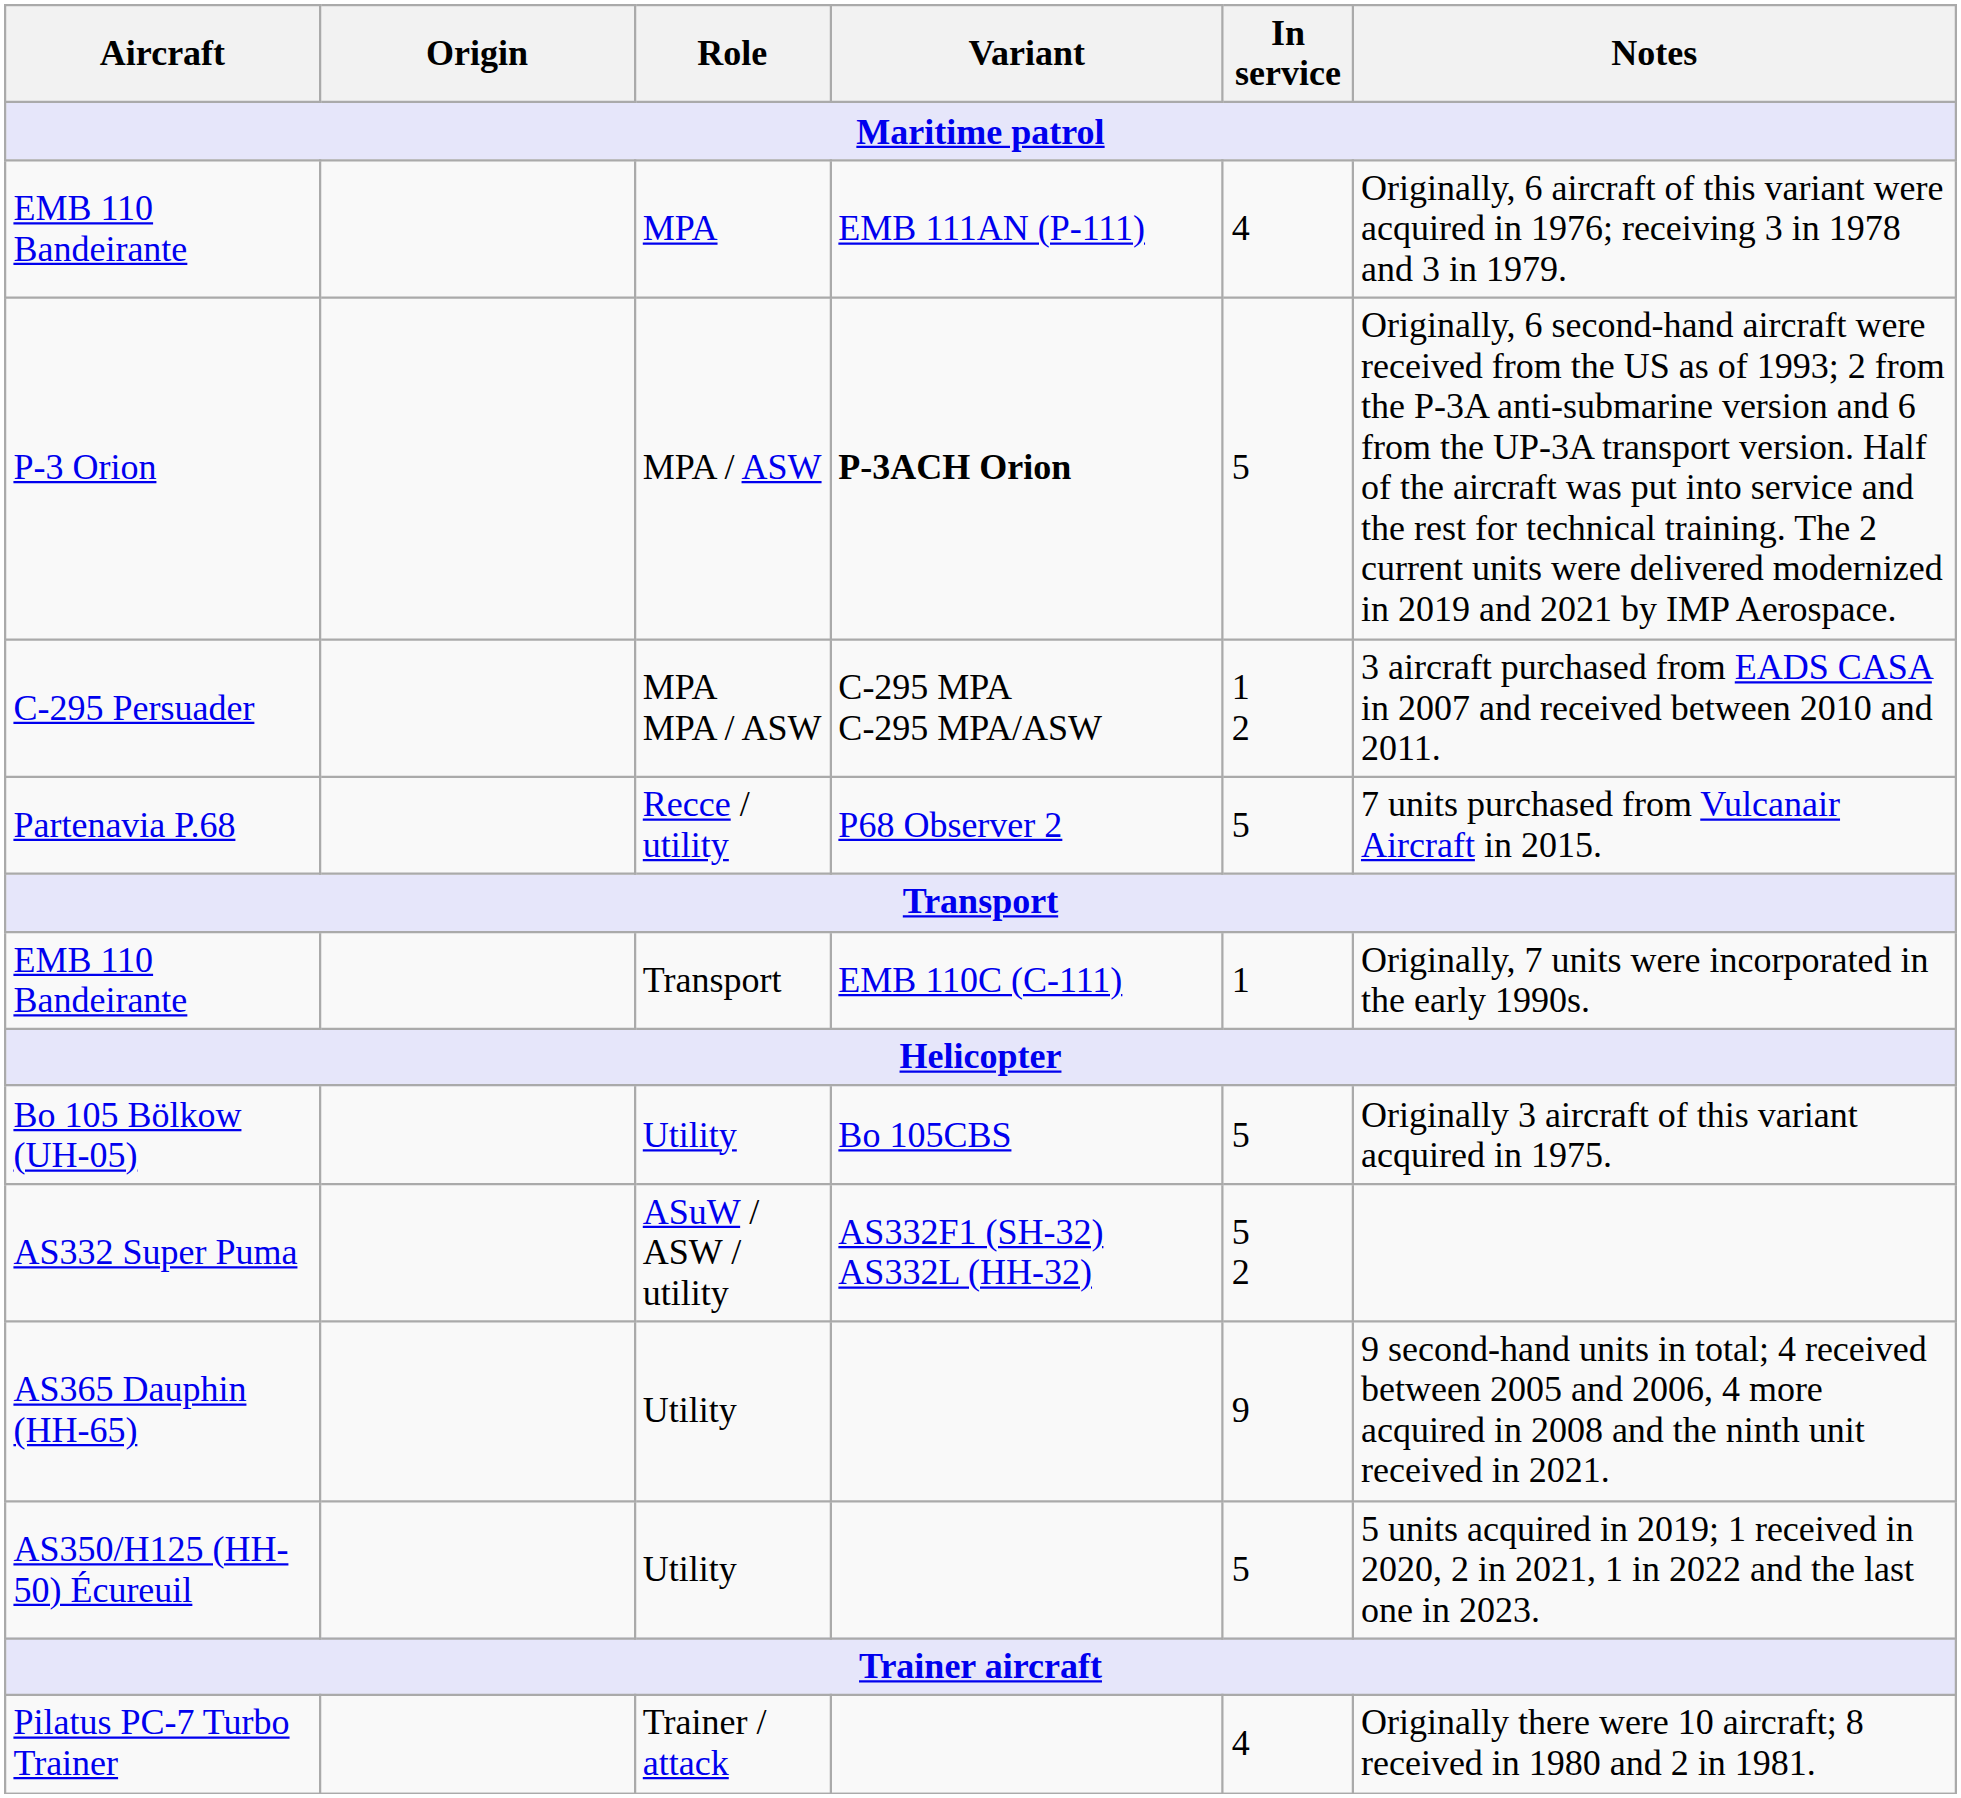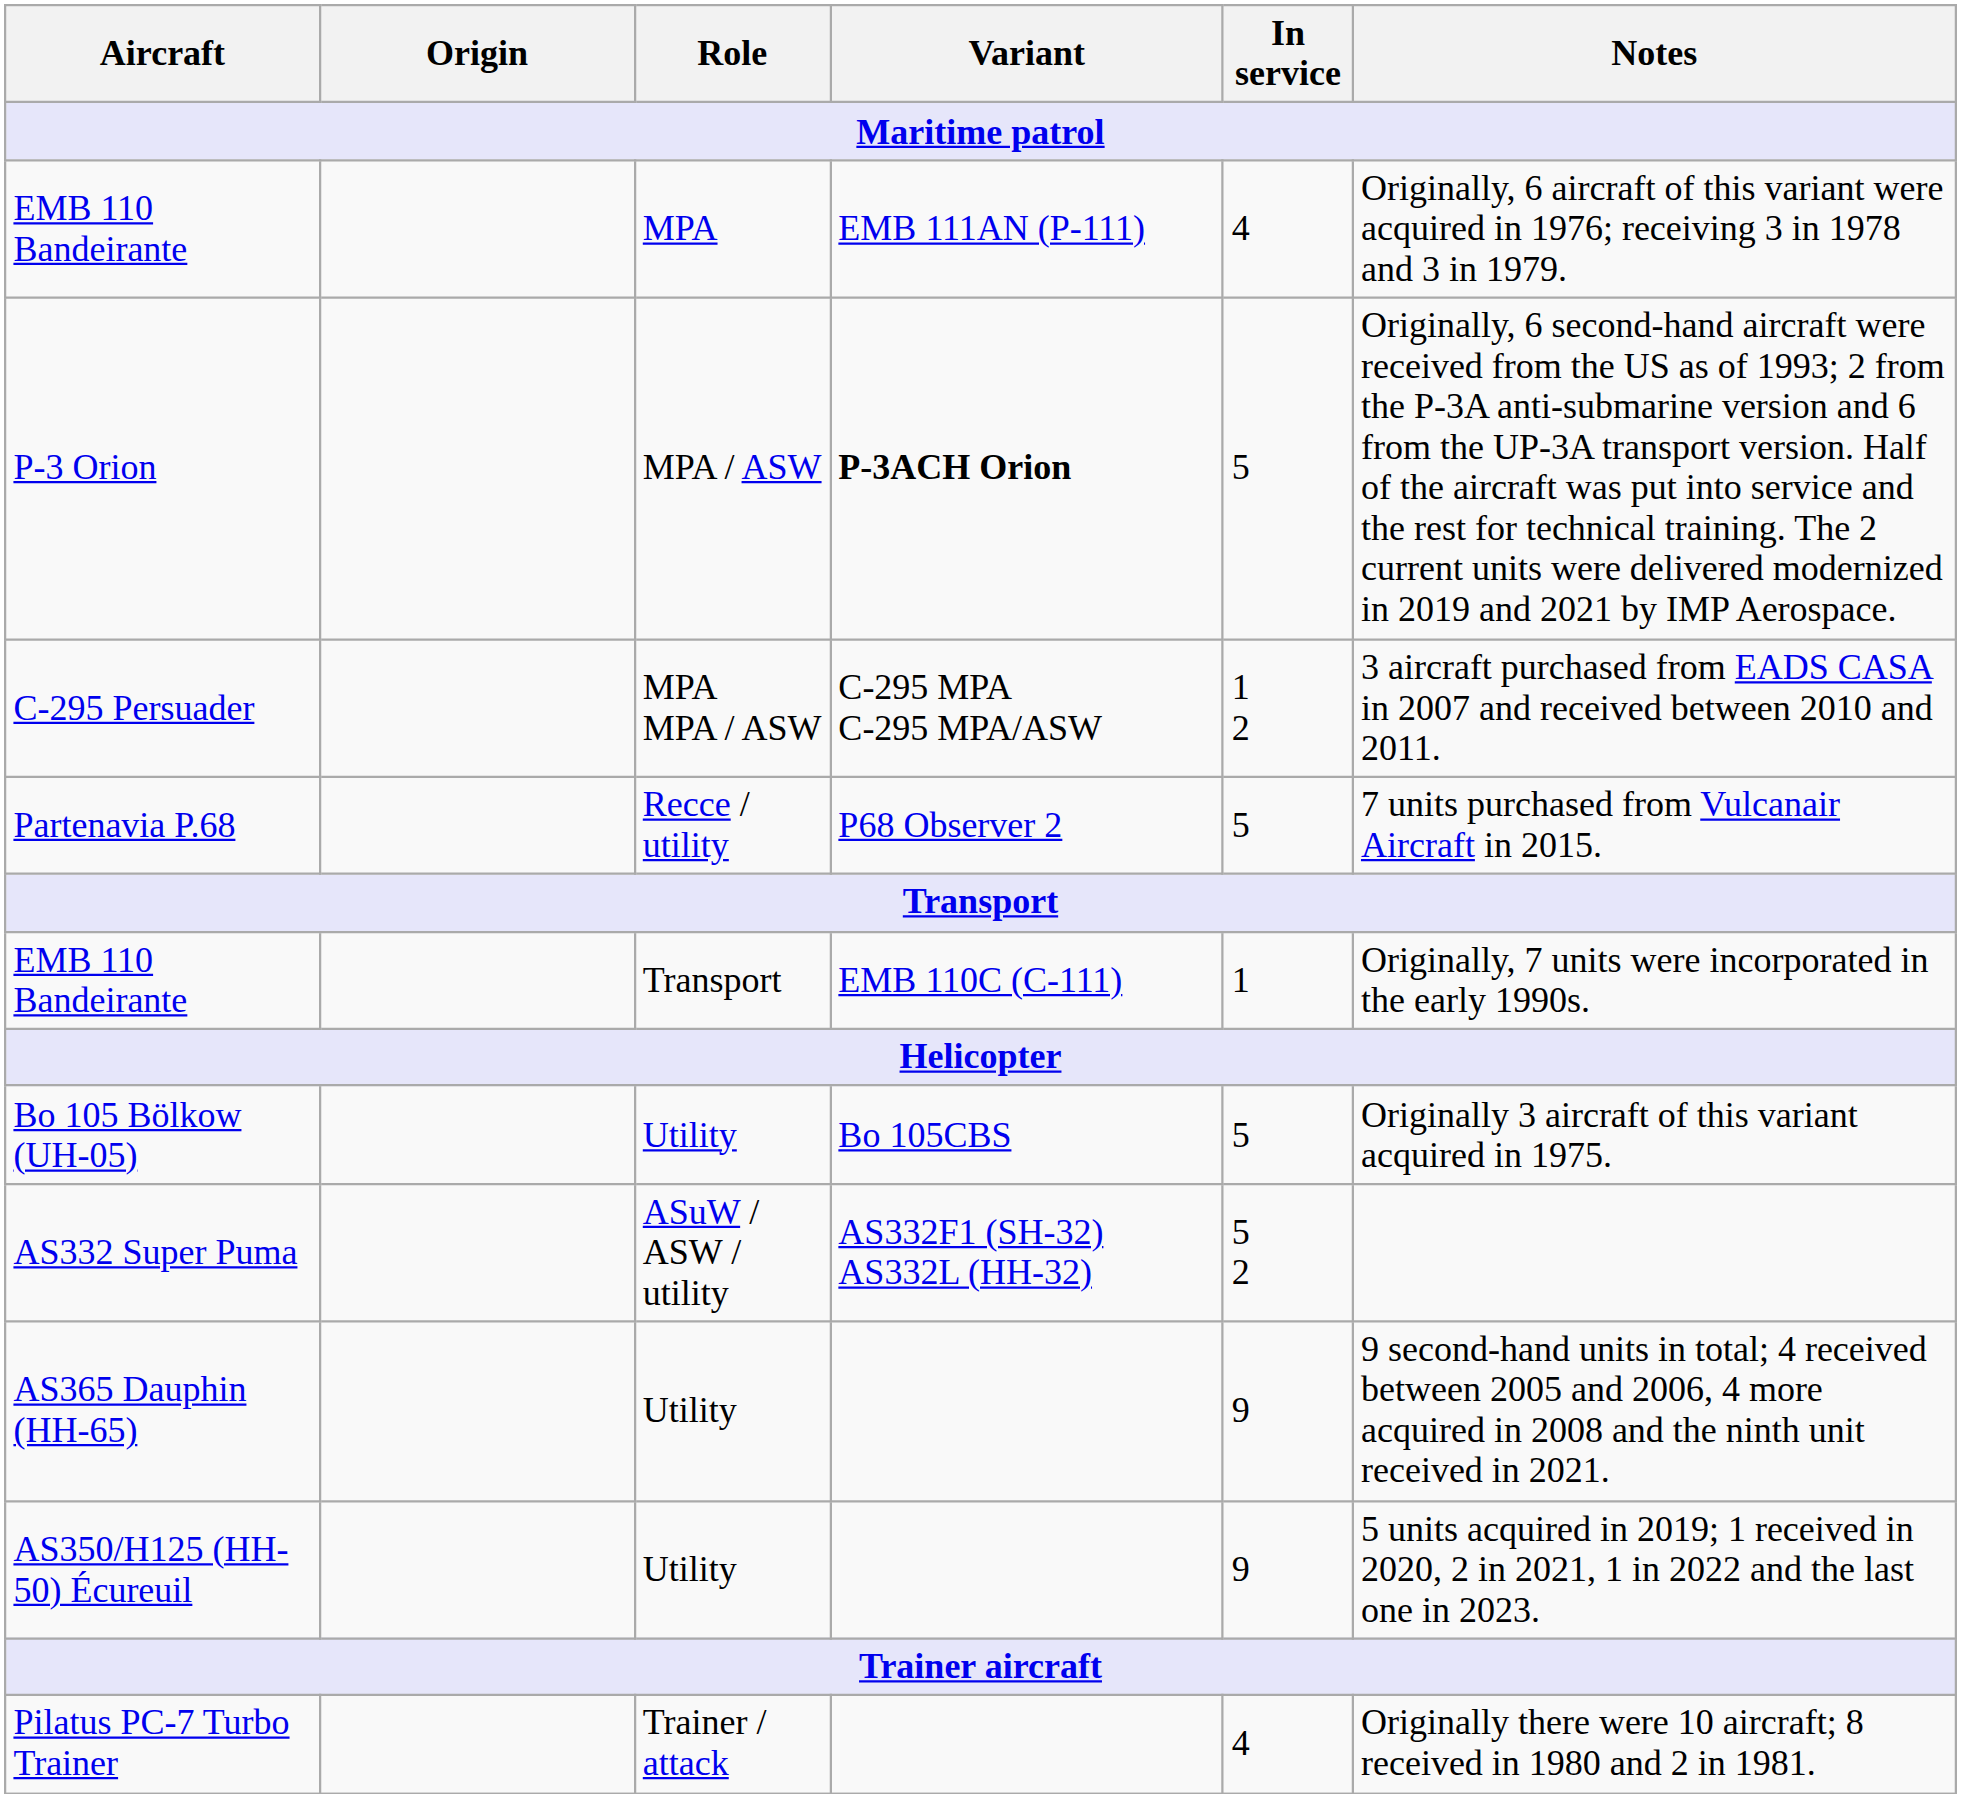AS350/H125 (HH-50) Écureuil | In service: 5 -> 9
